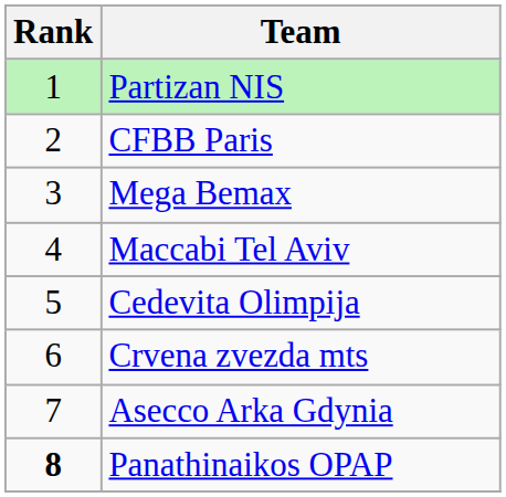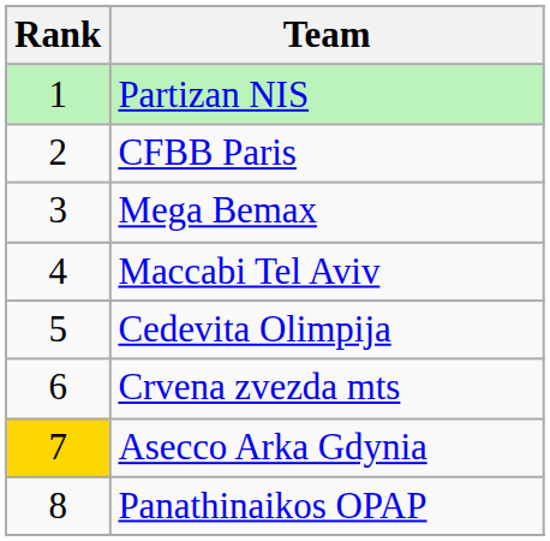Asecco Arka Gdynia | Rank: no background -> gold background
Panathinaikos OPAP | Rank: bold -> normal
